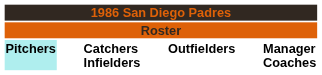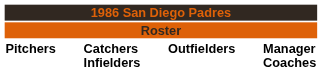Pitchers | column 1: paleturquoise background -> no background
